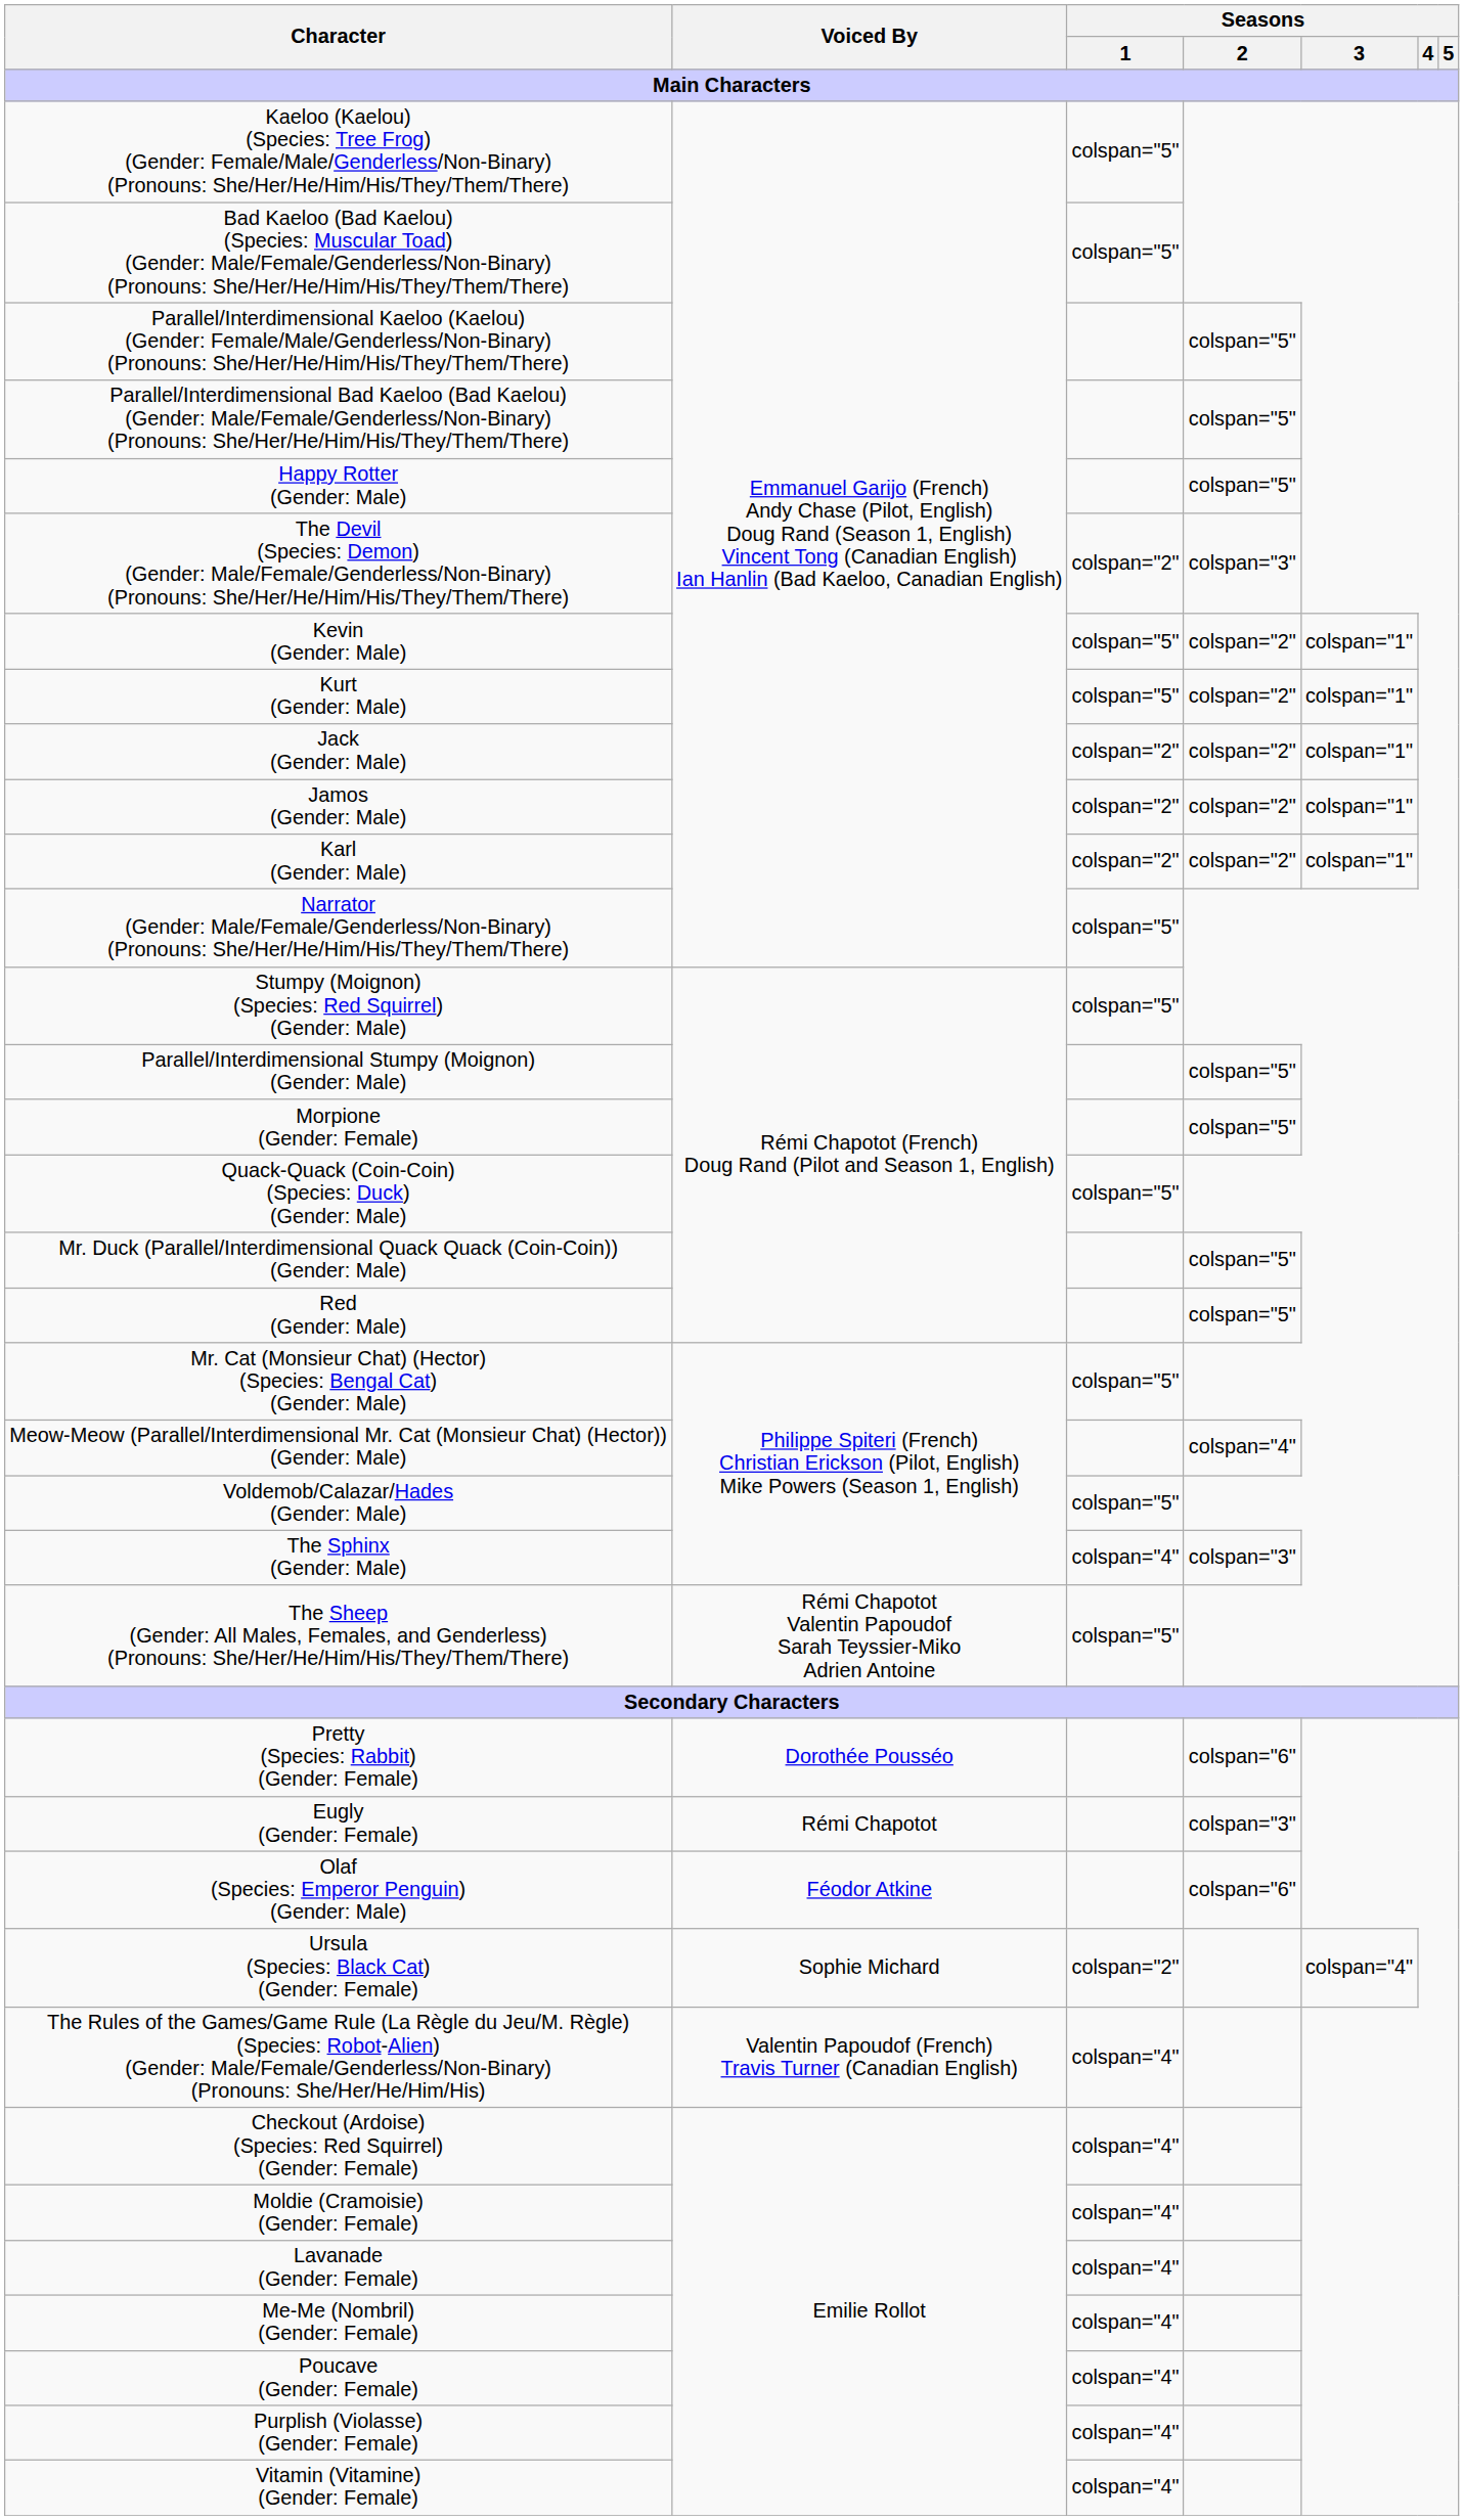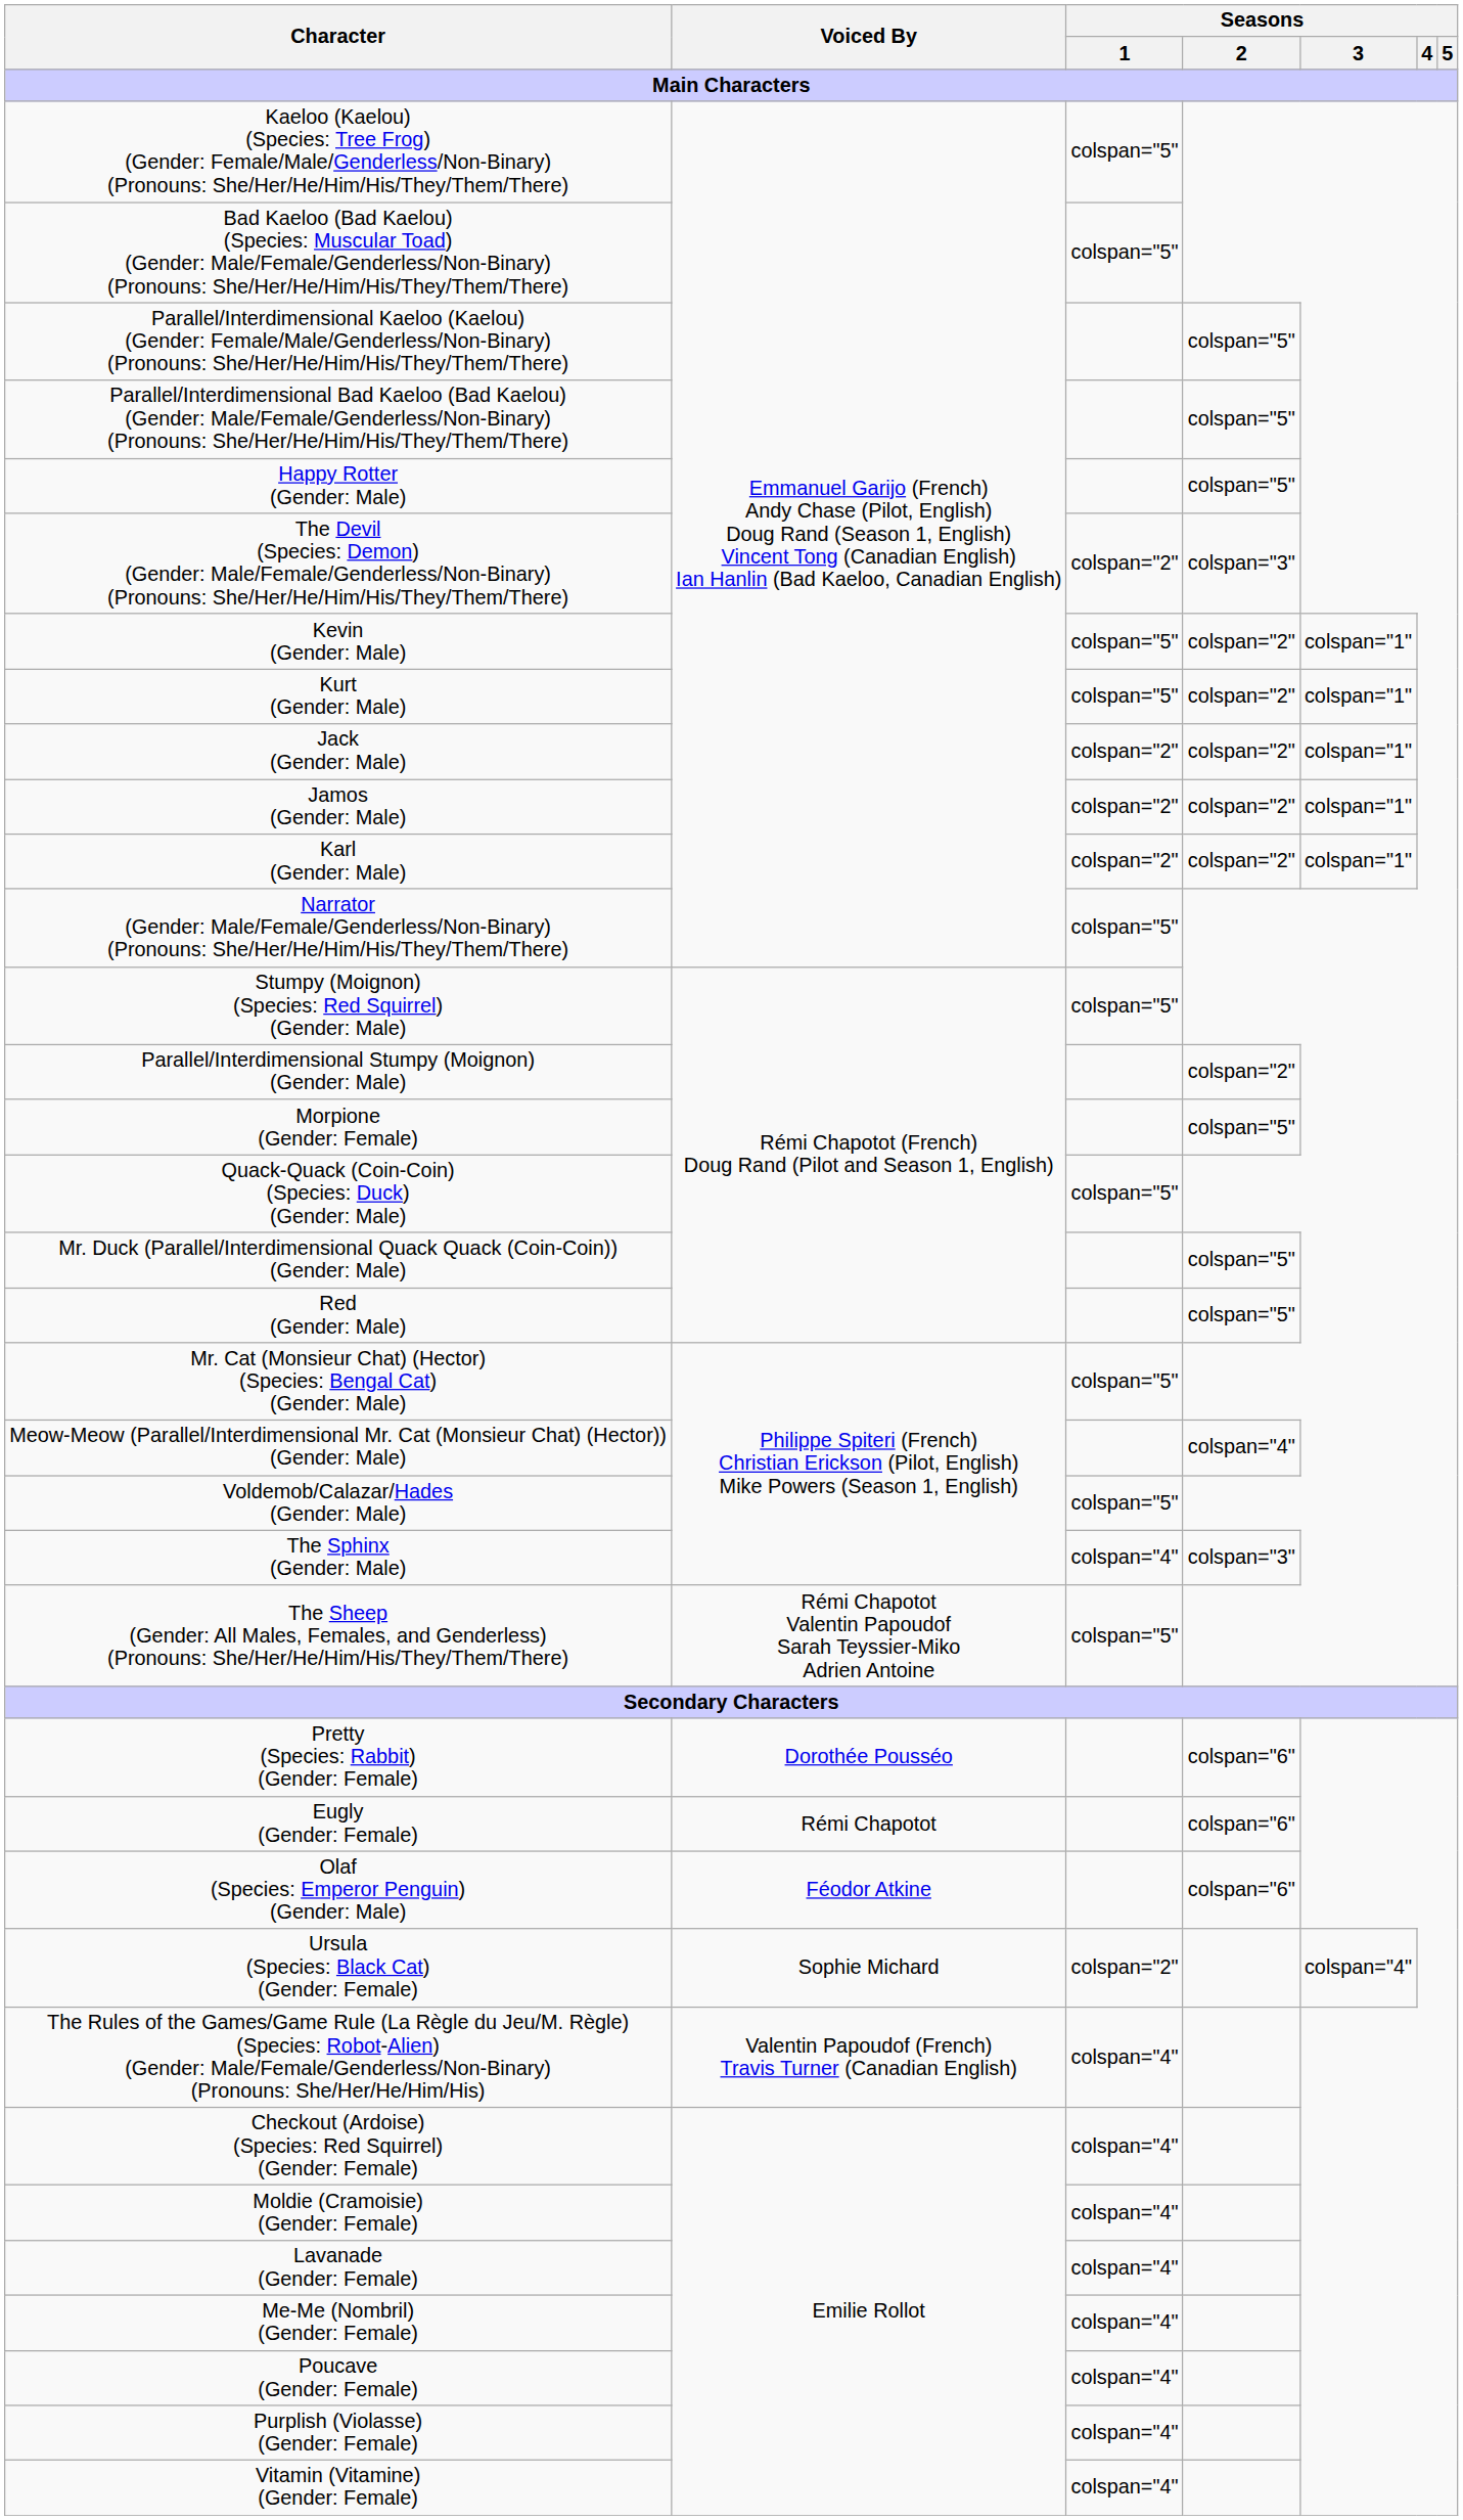Parallel/Interdimensional Stumpy (Moignon) (Gender: Male) | Seasons / 2: colspan="5" -> colspan="2"
Eugly (Gender: Female) | Seasons / 2: colspan="3" -> colspan="6"
